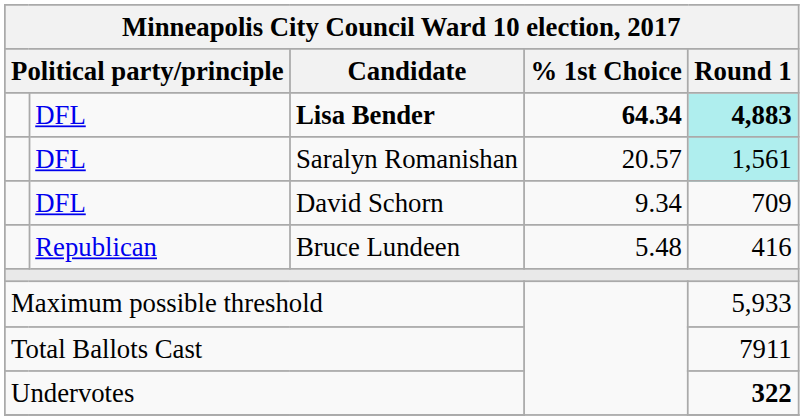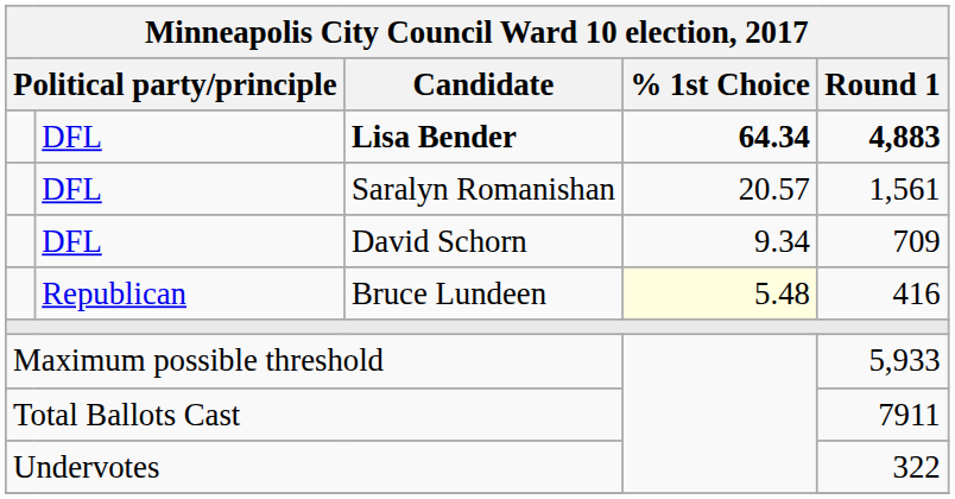Lisa Bender | Round 1: paleturquoise background -> no background
Saralyn Romanishan | Round 1: paleturquoise background -> no background
Bruce Lundeen | % 1st Choice: no background -> lightyellow background
Undervotes | Round 1: bold -> normal
